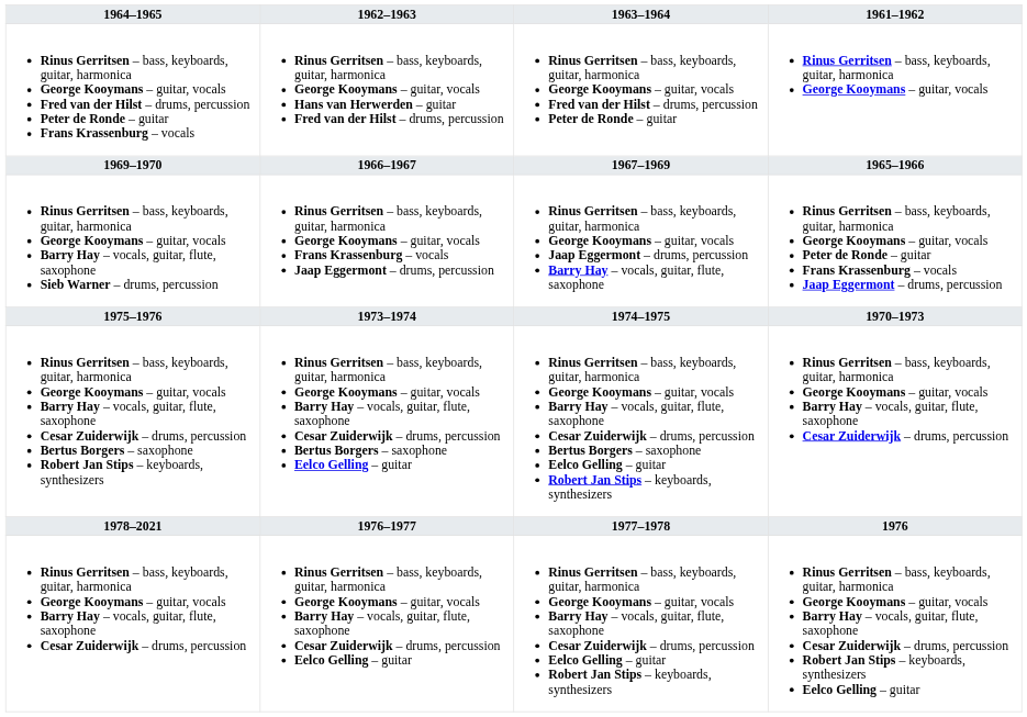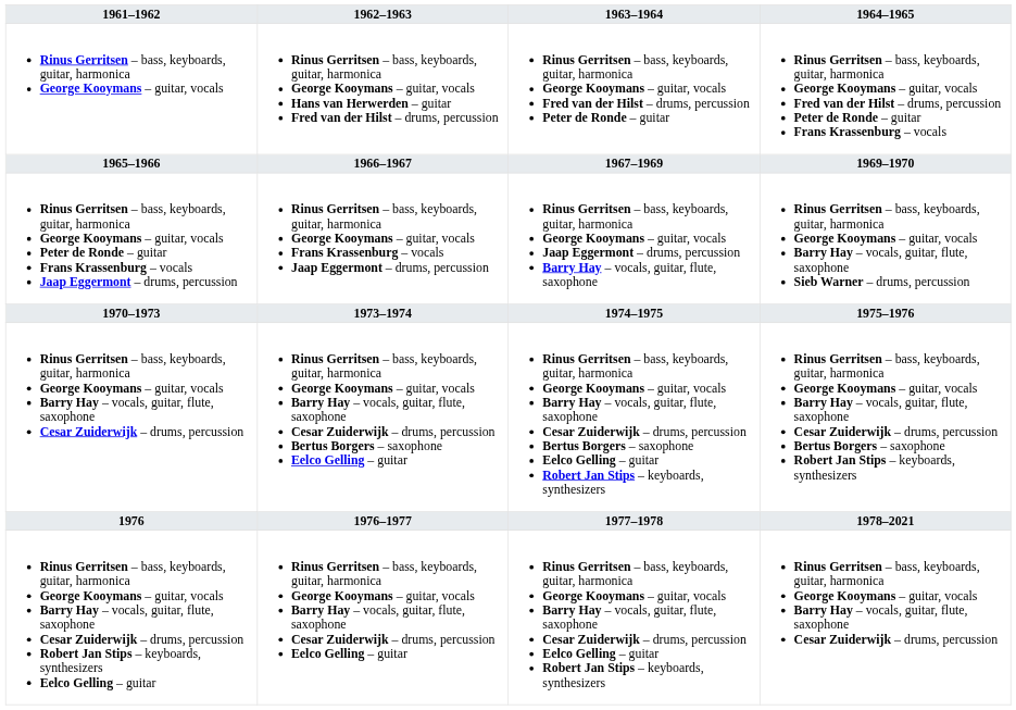columns swapped: 1961–1962 <-> 1964–1965
